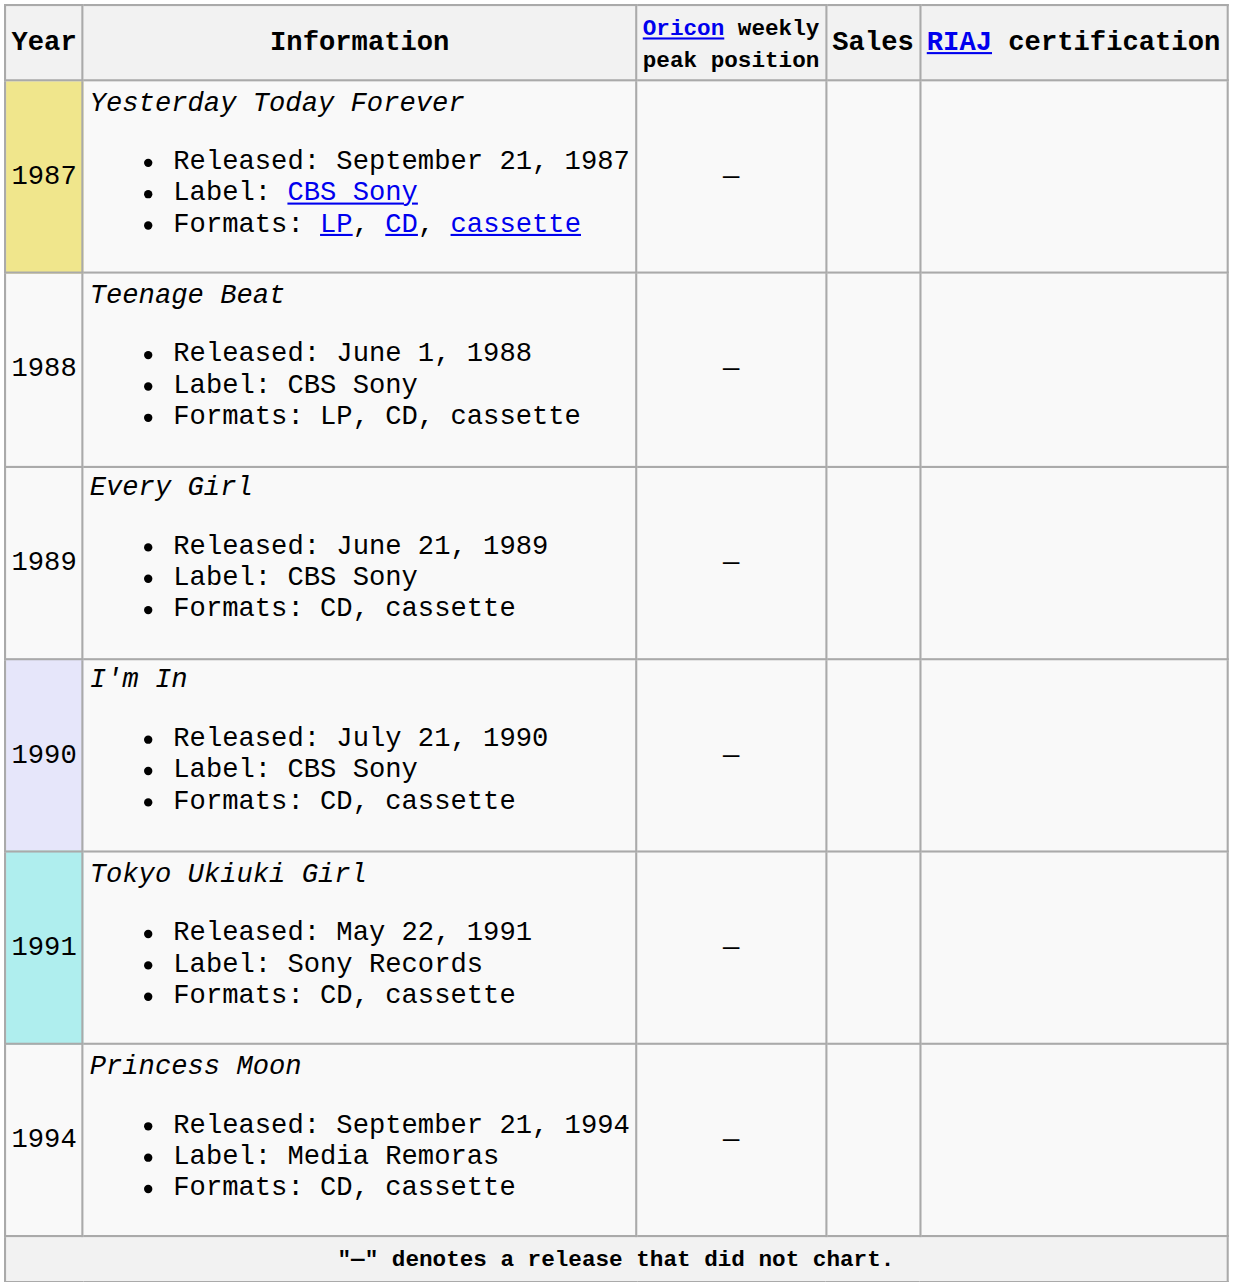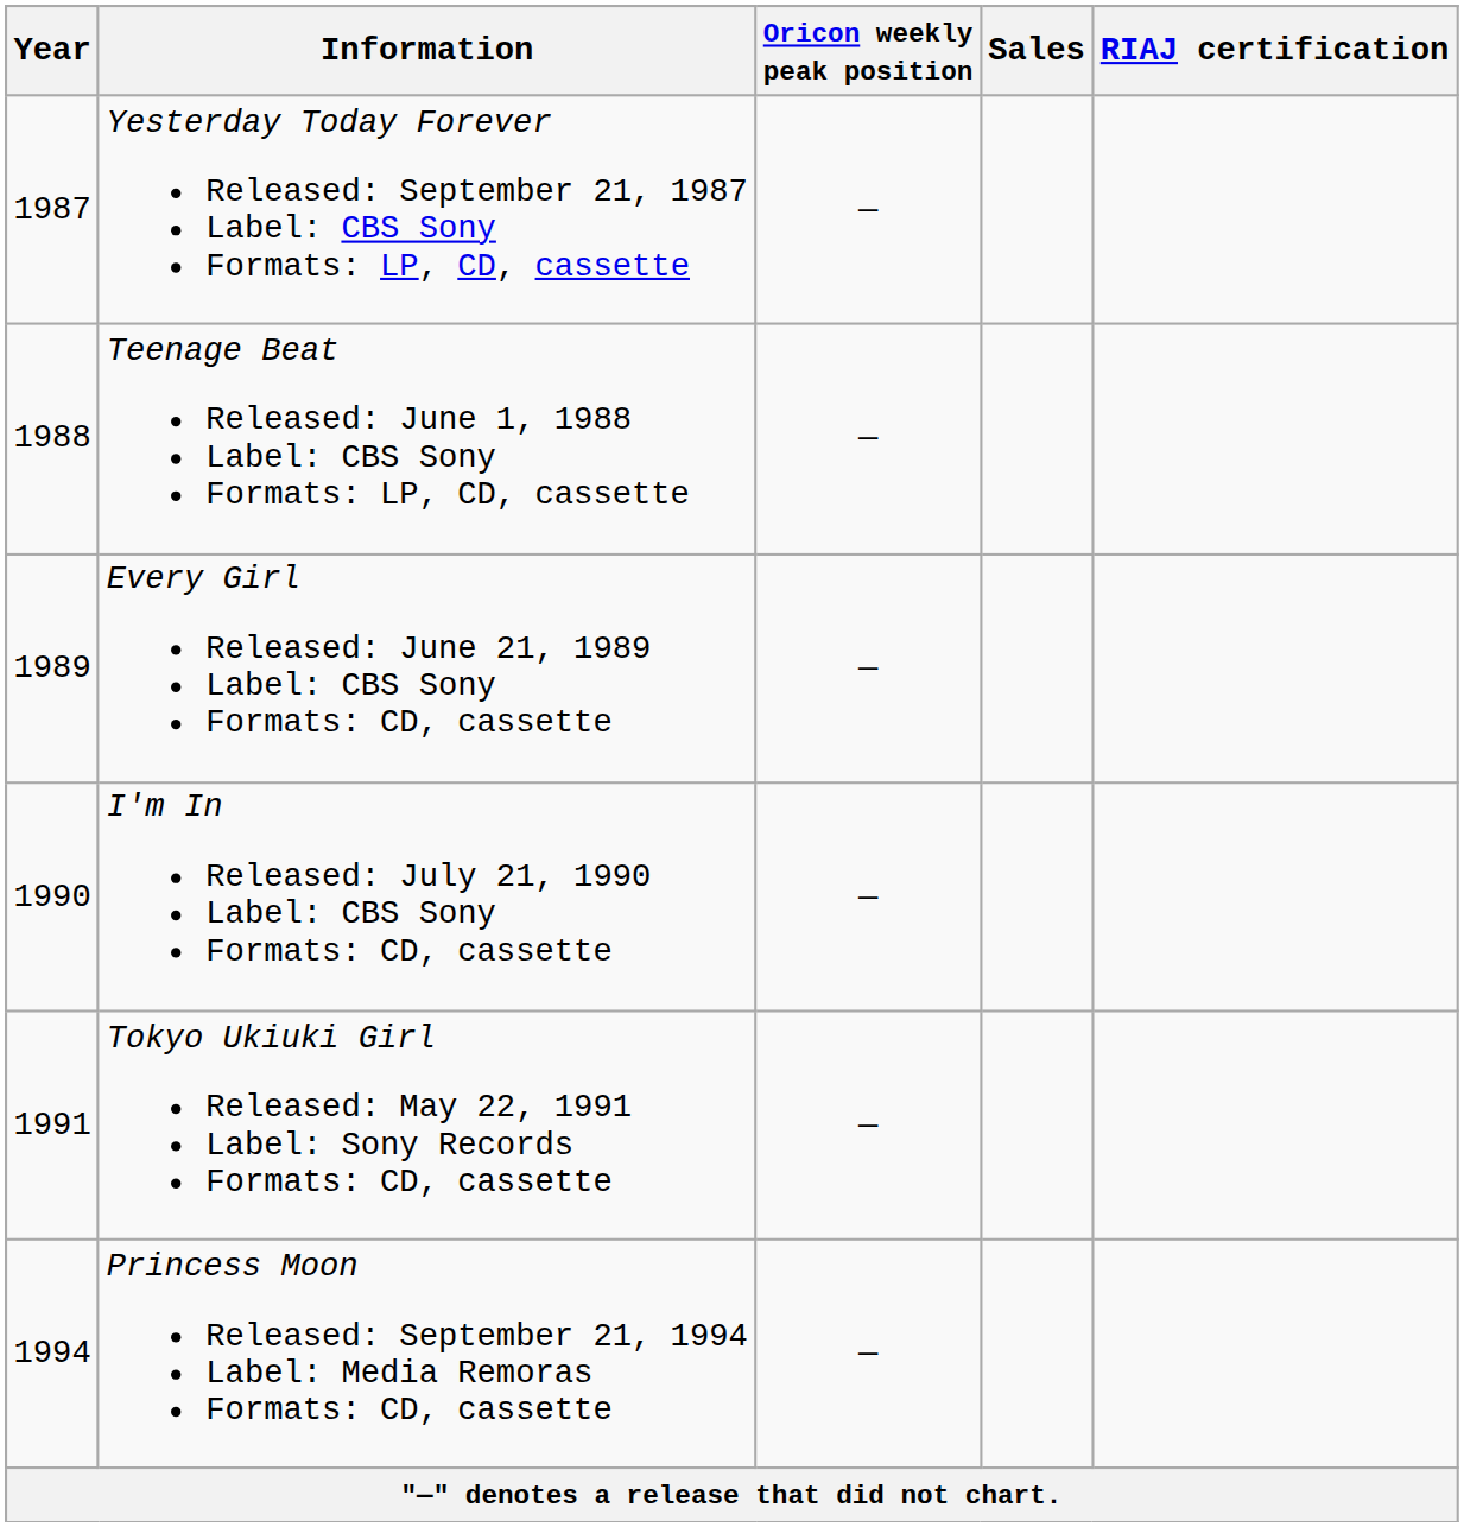row 2 | Year: khaki background -> no background
row 5 | Year: lavender background -> no background
row 6 | Year: paleturquoise background -> no background
